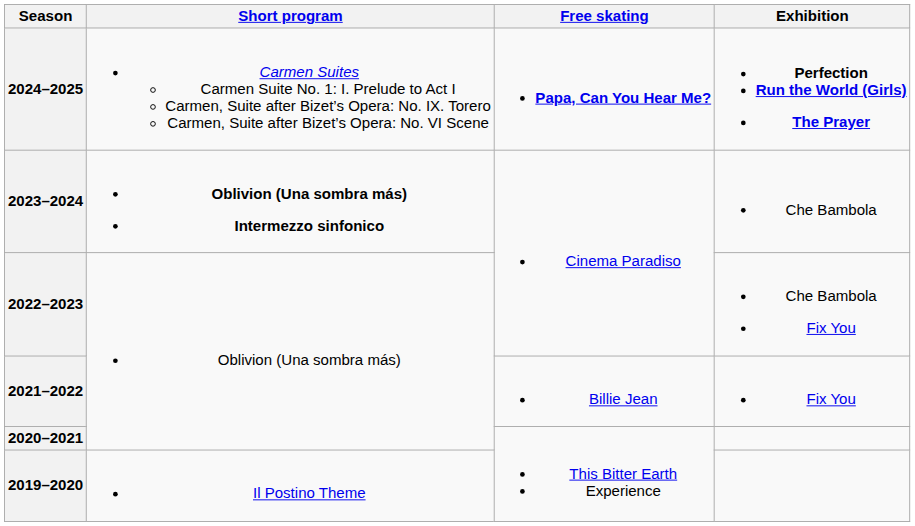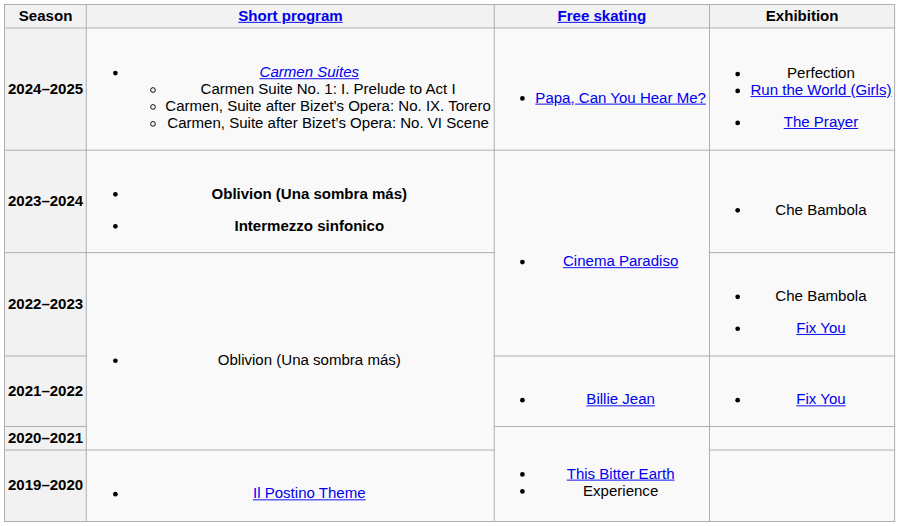2024–2025 | Free skating: bold -> normal
2024–2025 | Exhibition: bold -> normal
